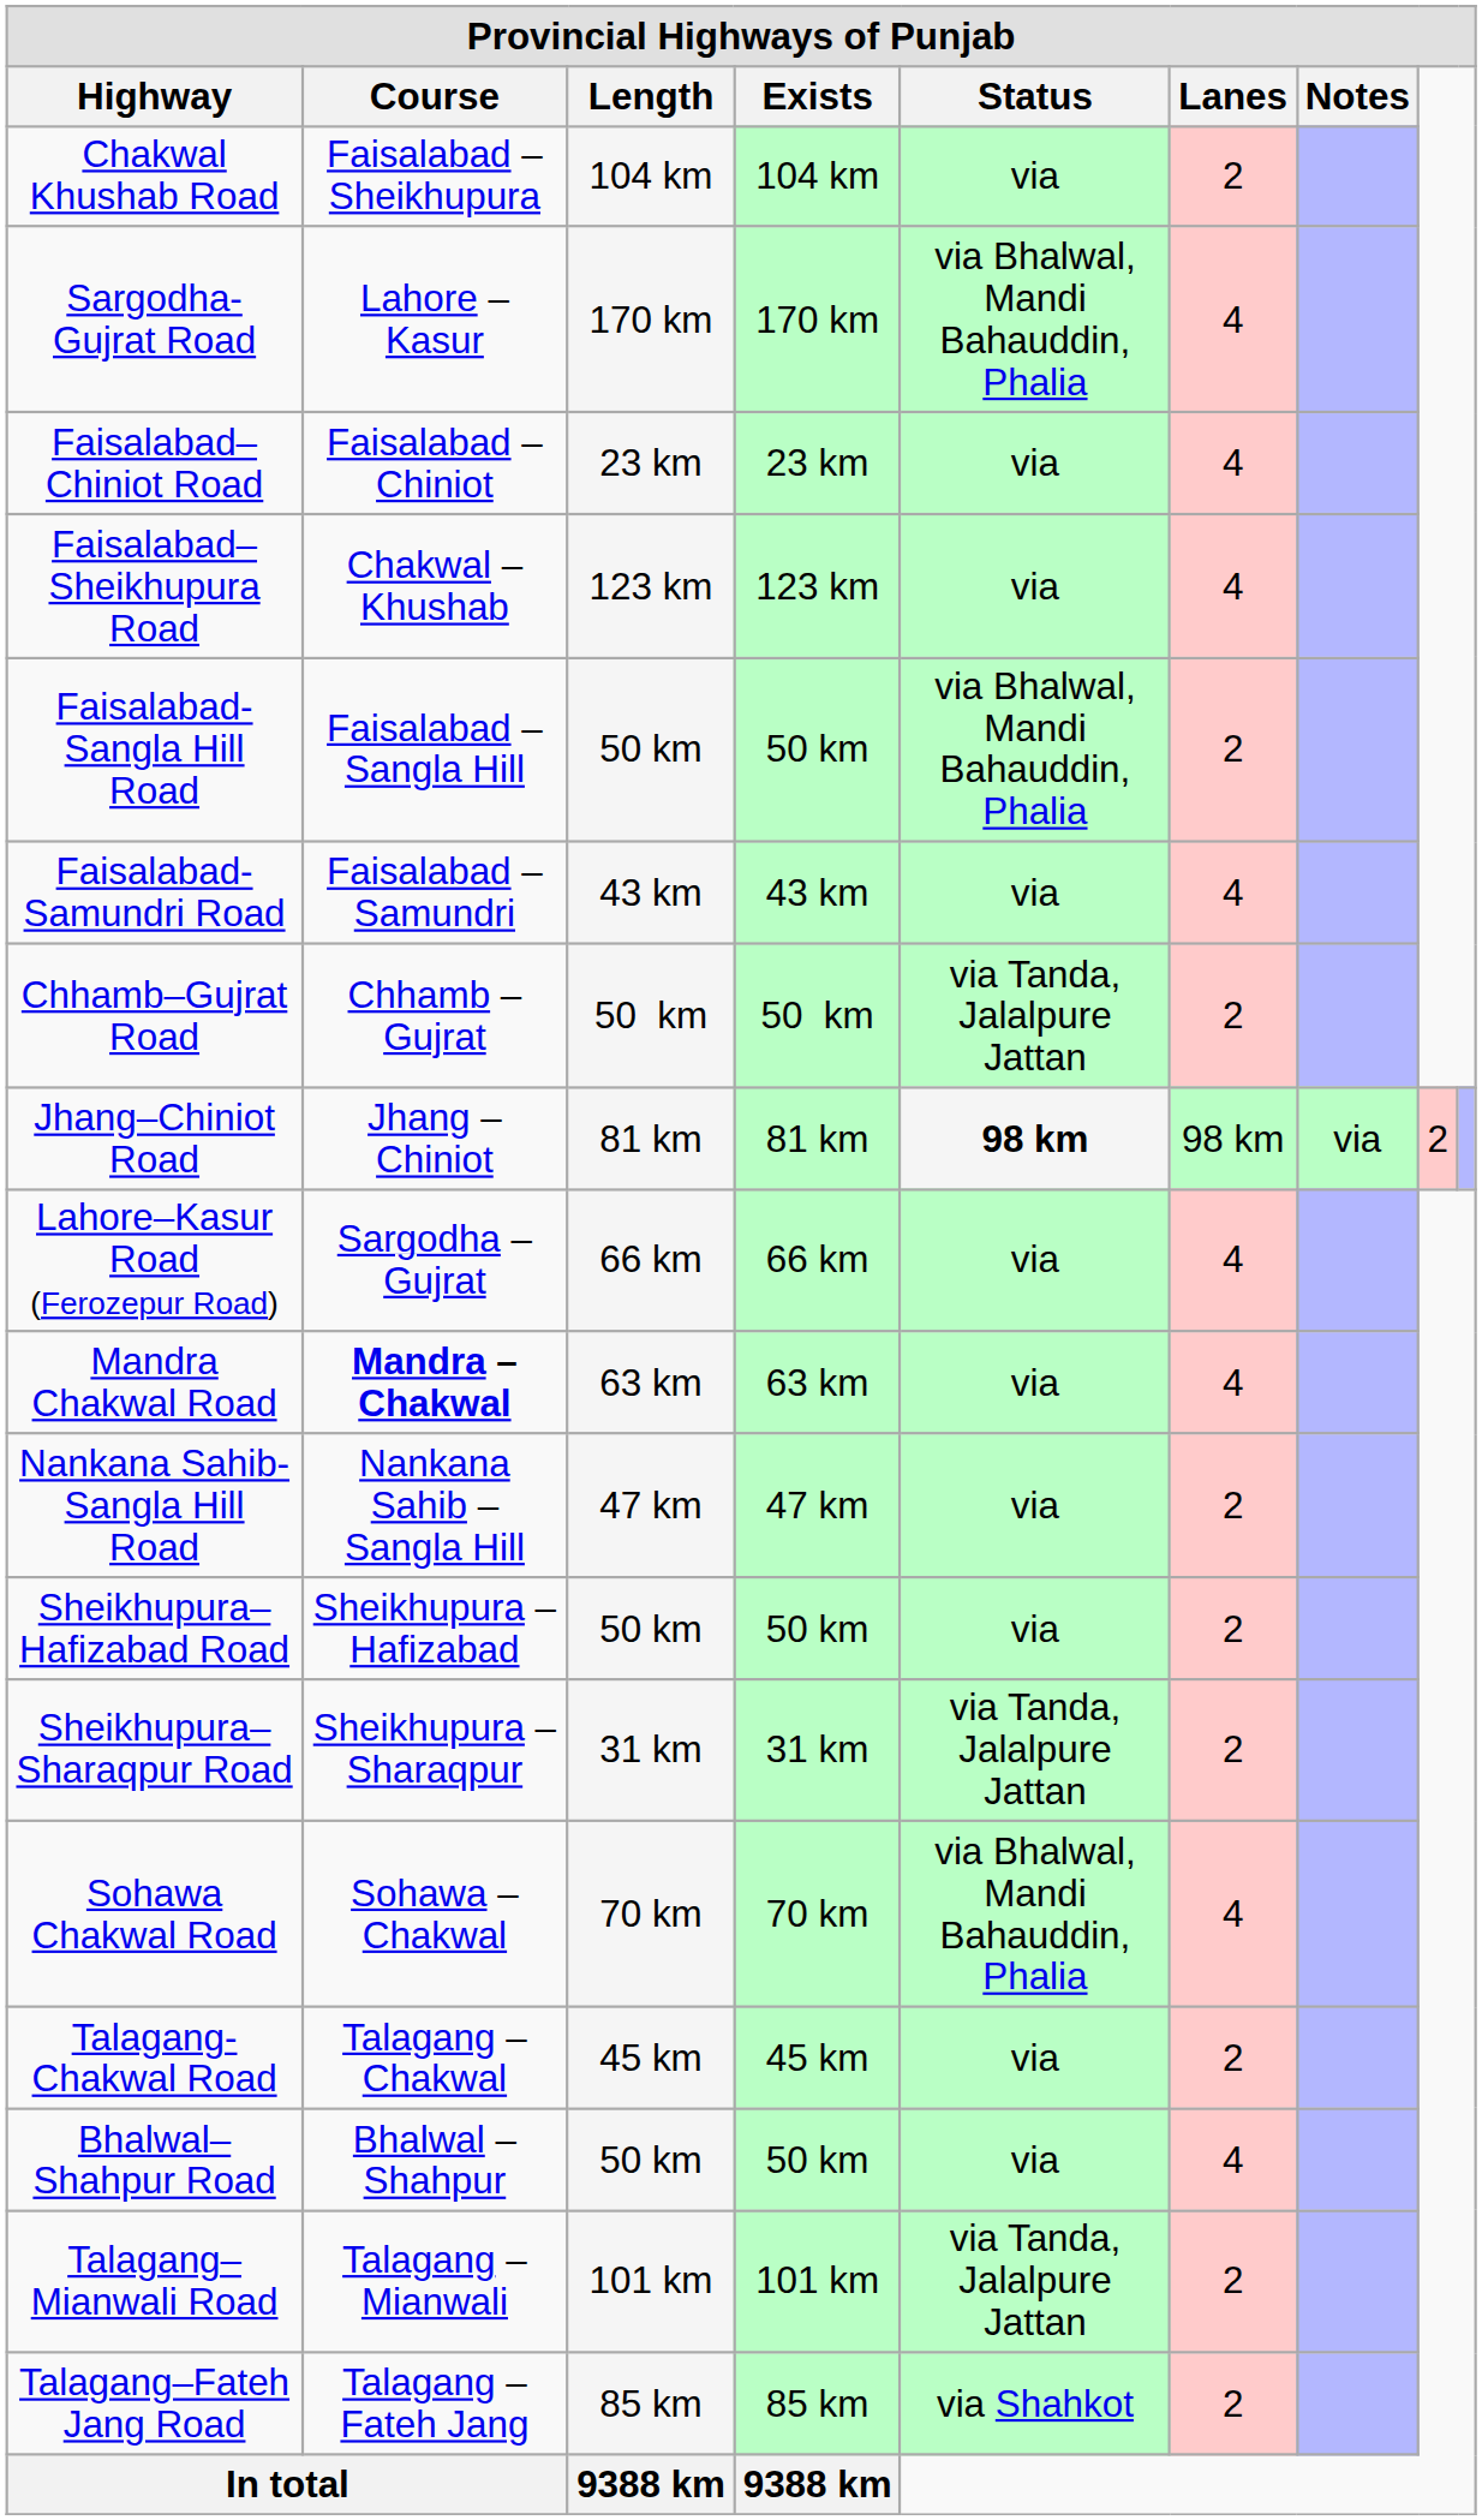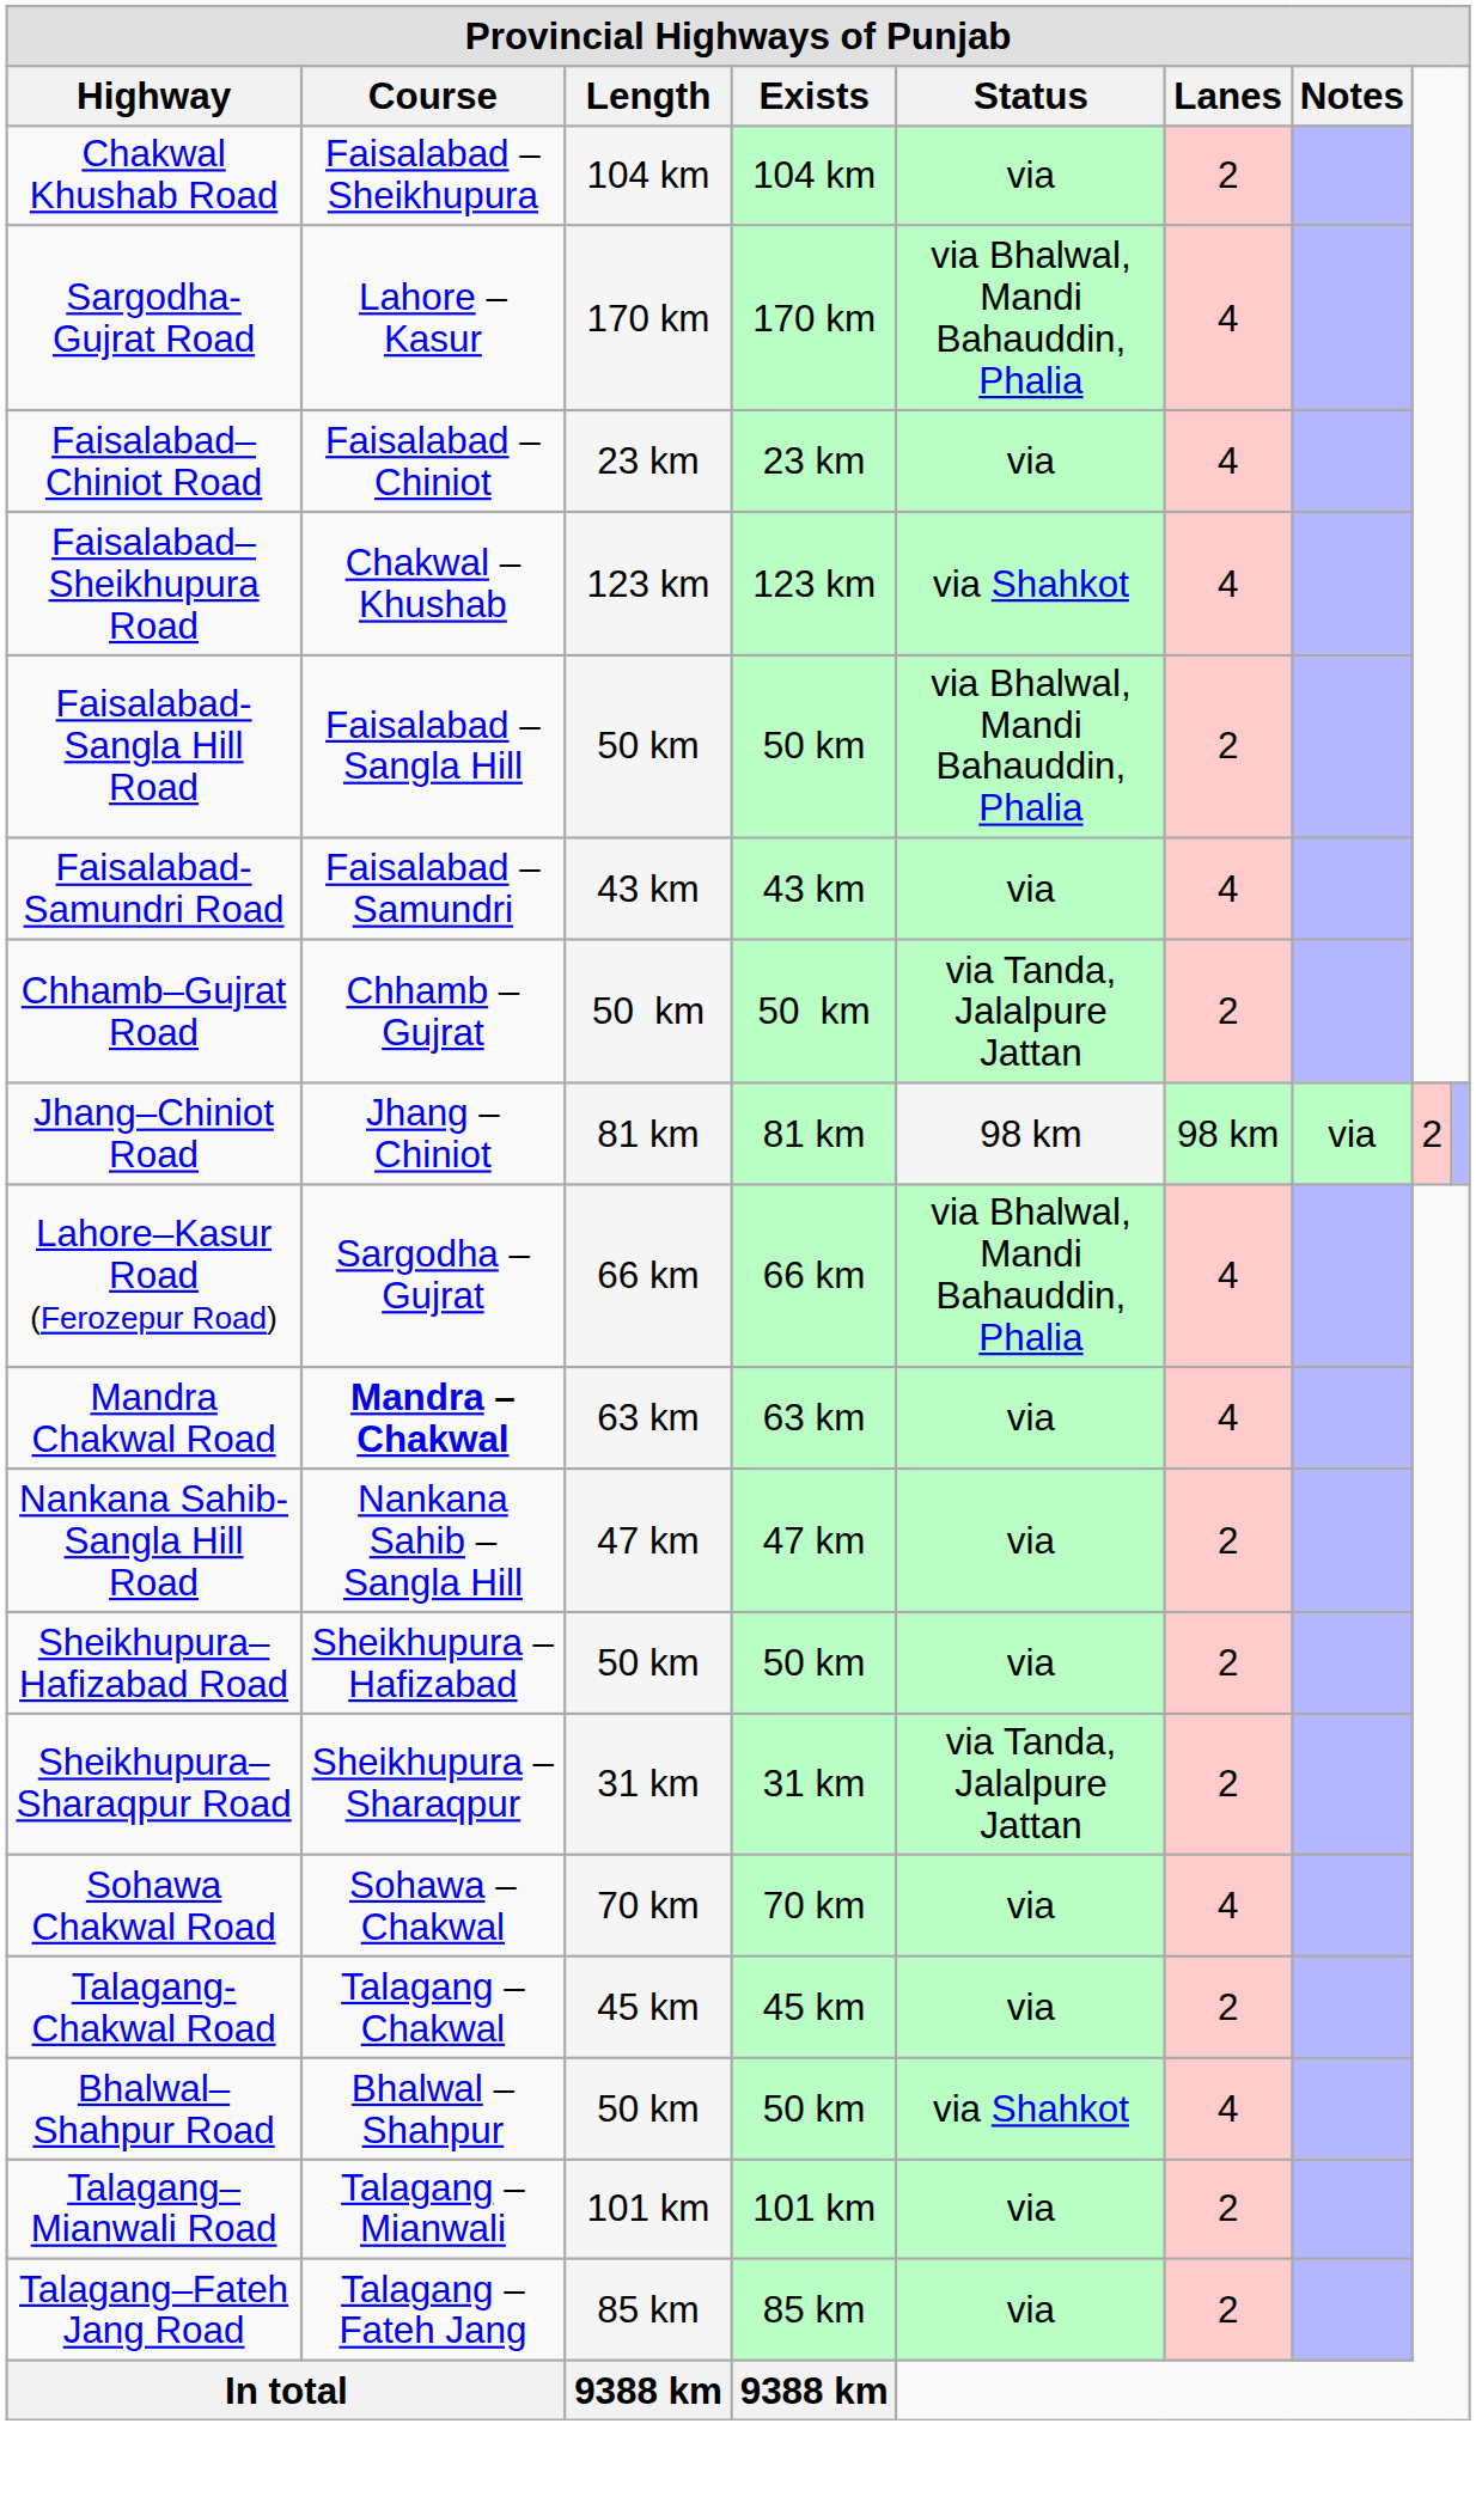Faisalabad–Sheikhupura Road | Status: via -> via Shahkot
Jhang–Chiniot Road | Status: bold -> normal
Lahore–Kasur Road (Ferozepur Road) | Status: via -> via Bhalwal, Mandi Bahauddin, Phalia
Sohawa Chakwal Road | Status: via Bhalwal, Mandi Bahauddin, Phalia -> via
Bhalwal–Shahpur Road | Status: via -> via Shahkot
Talagang–Mianwali Road | Status: via Tanda, Jalalpure Jattan -> via
Talagang–Fateh Jang Road | Status: via Shahkot -> via
